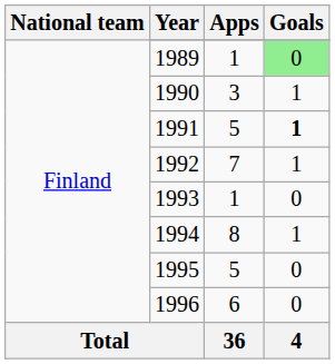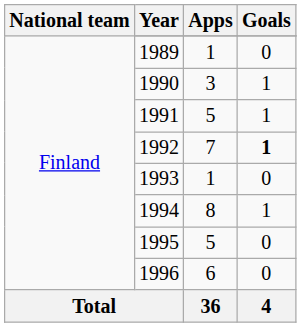1989 | Goals: lightgreen background -> no background
1991 | Goals: bold -> normal
1992 | Goals: normal -> bold
